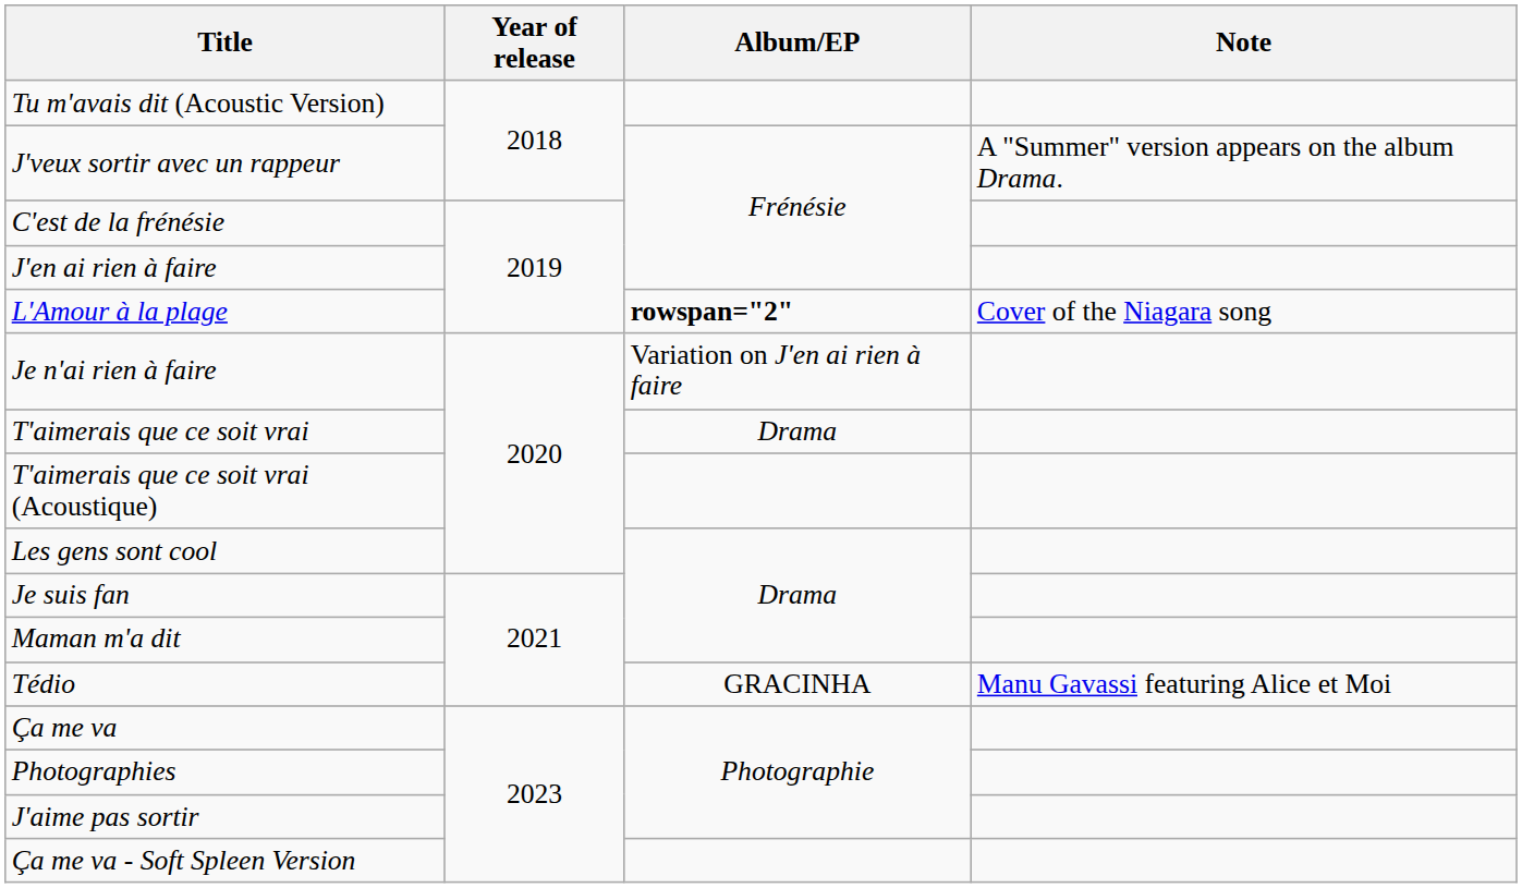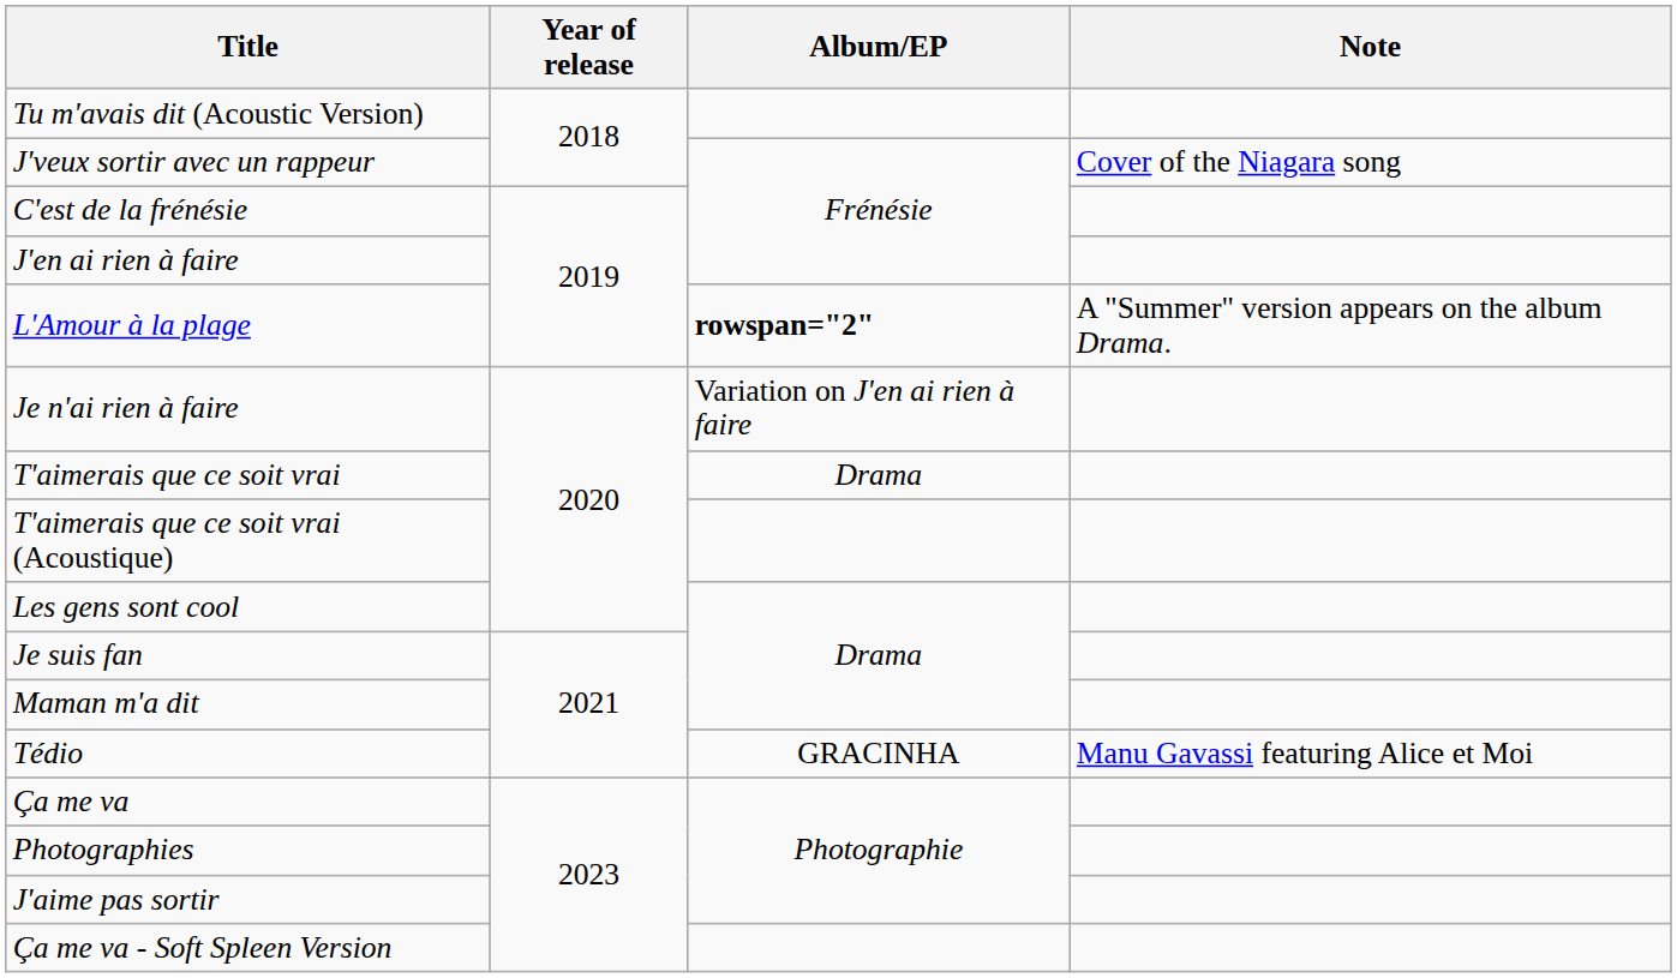J'veux sortir avec un rappeur | Note: A "Summer" version appears on the album Drama. -> Cover of the Niagara song
L'Amour à la plage | Note: Cover of the Niagara song -> A "Summer" version appears on the album Drama.
